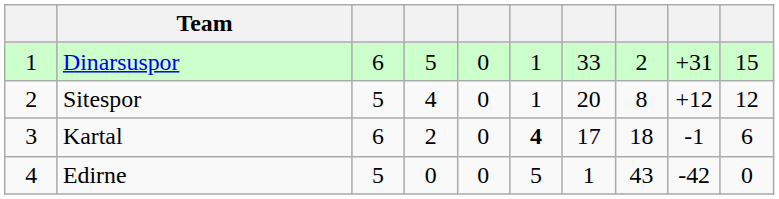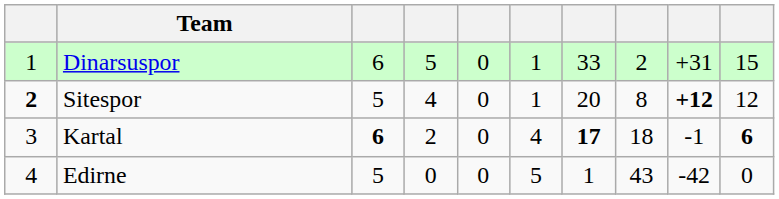Sitespor | column 1: normal -> bold
Sitespor | column 9: normal -> bold
Kartal | column 3: normal -> bold
Kartal | column 6: bold -> normal
Kartal | column 7: normal -> bold
Kartal | column 10: normal -> bold
